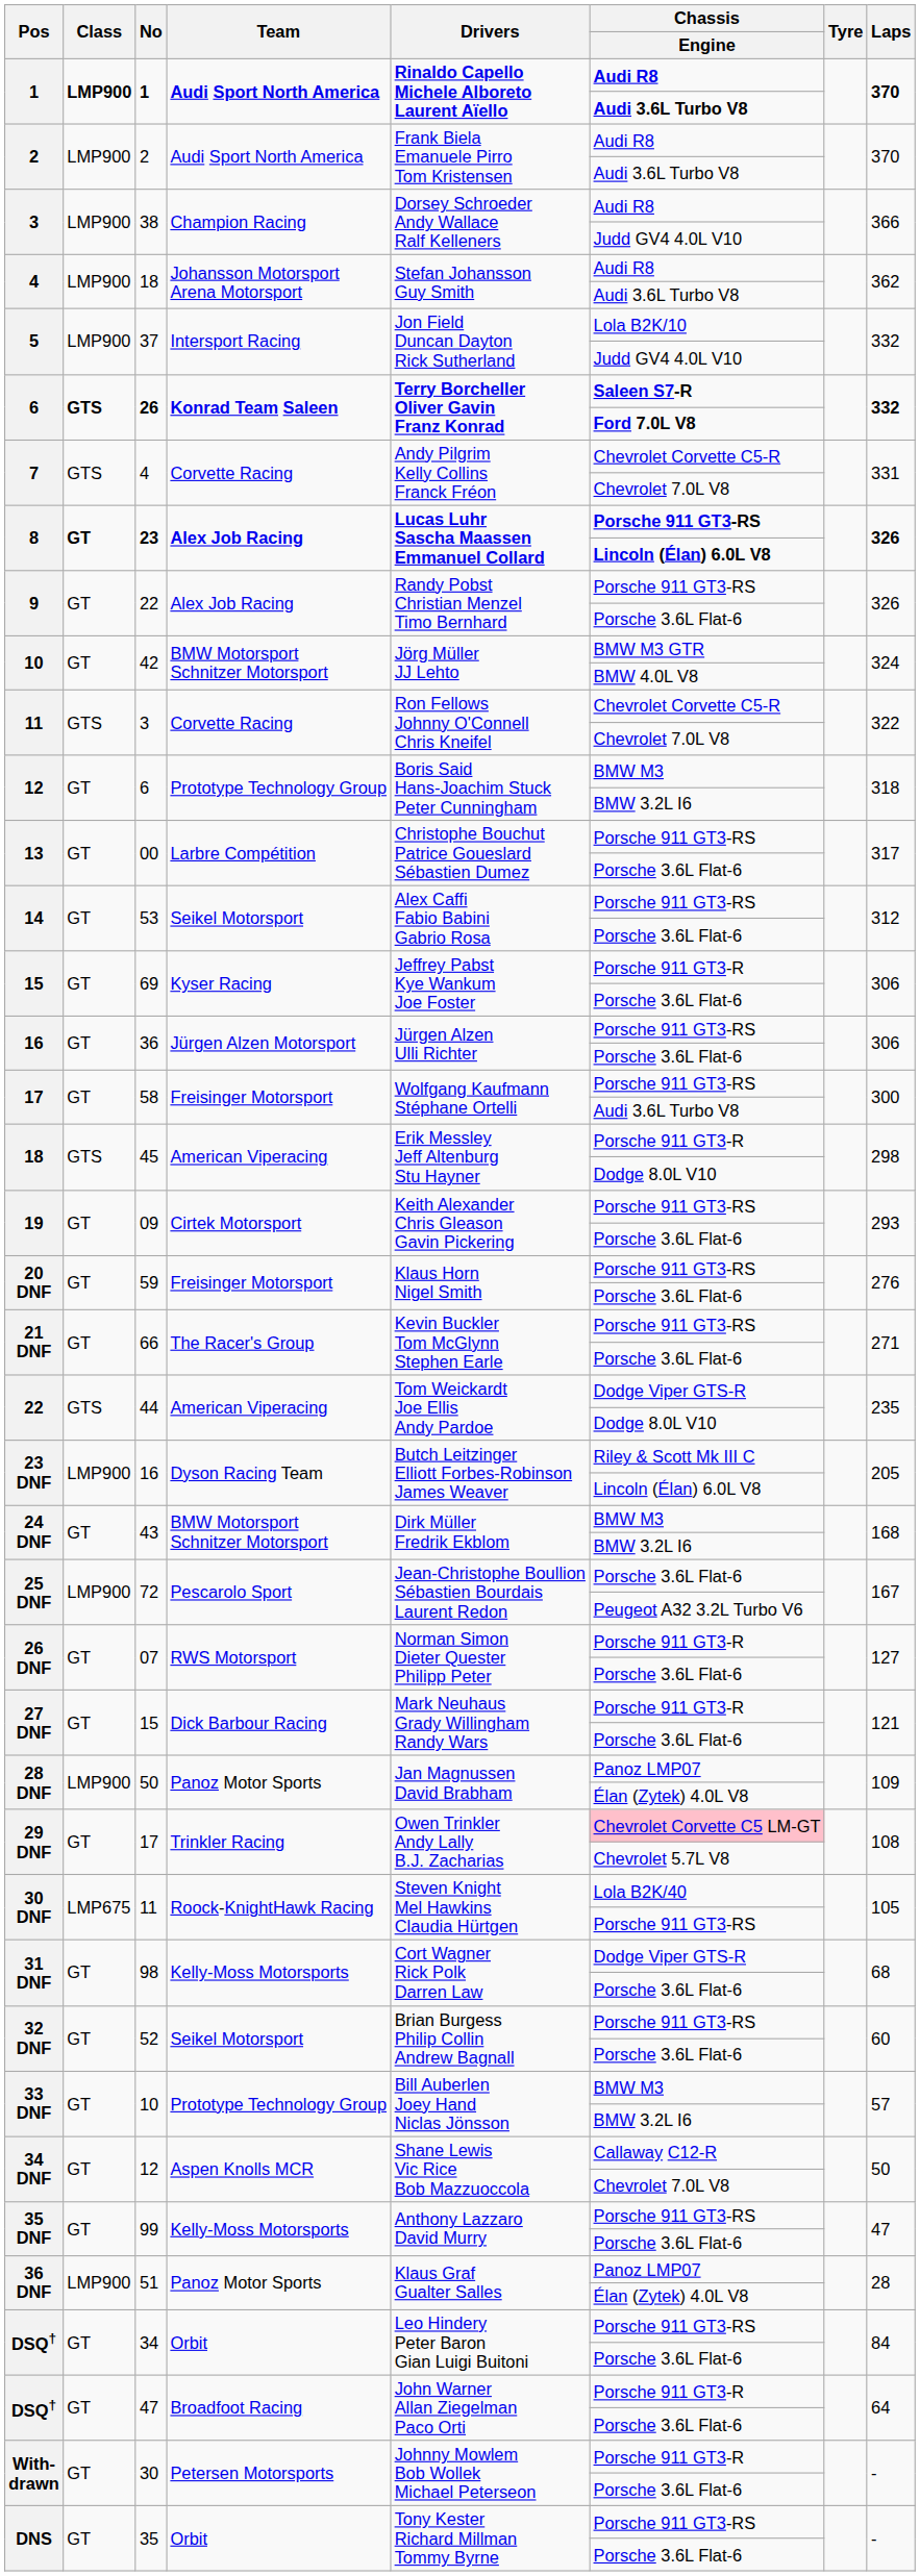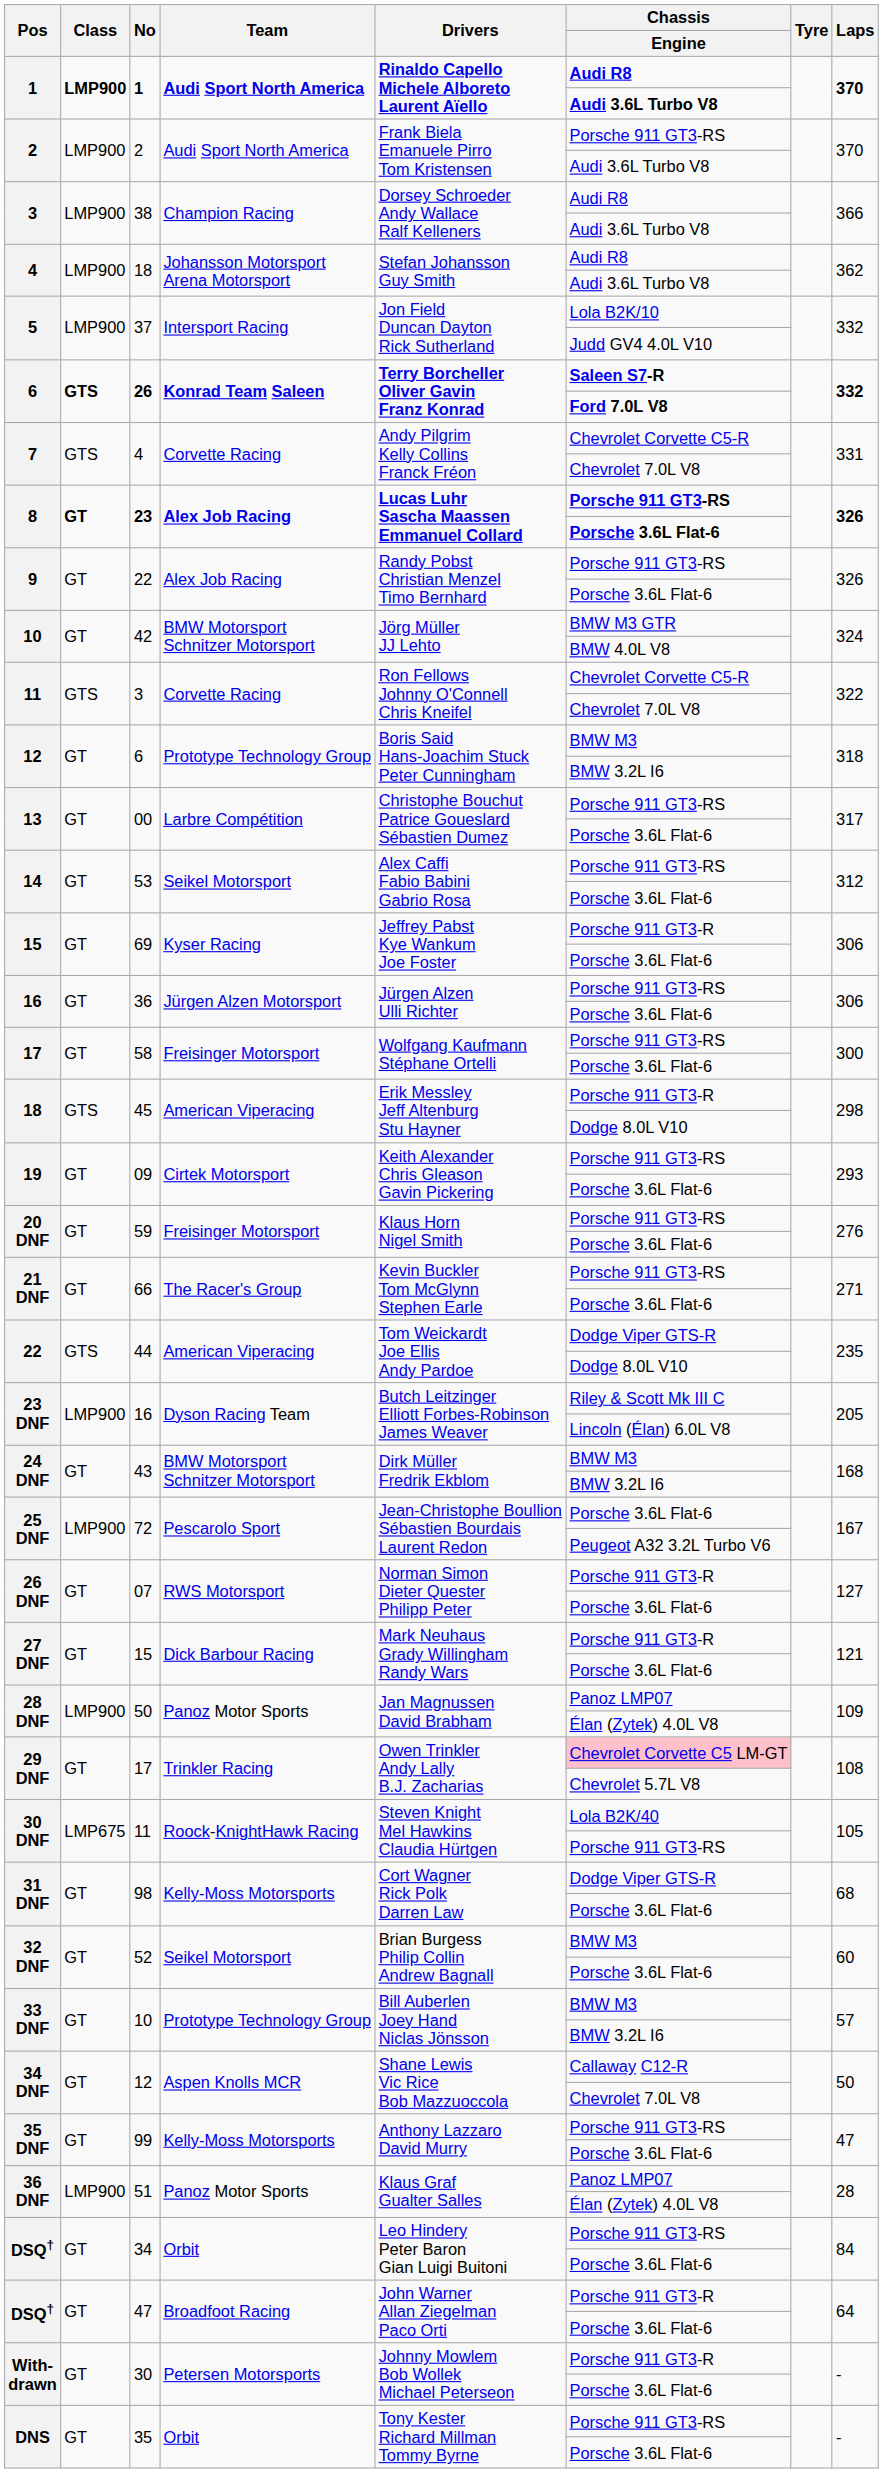row 5 | Chassis / Engine: Audi R8 -> Porsche 911 GT3-RS
row 8 | Chassis / Engine: Judd GV4 4.0L V10 -> Audi 3.6L Turbo V8
row 18 | Chassis / Engine: Lincoln (Élan) 6.0L V8 -> Porsche 3.6L Flat-6
row 36 | Chassis / Engine: Audi 3.6L Turbo V8 -> Porsche 3.6L Flat-6
row 65 | Chassis / Engine: Porsche 911 GT3-RS -> BMW M3
